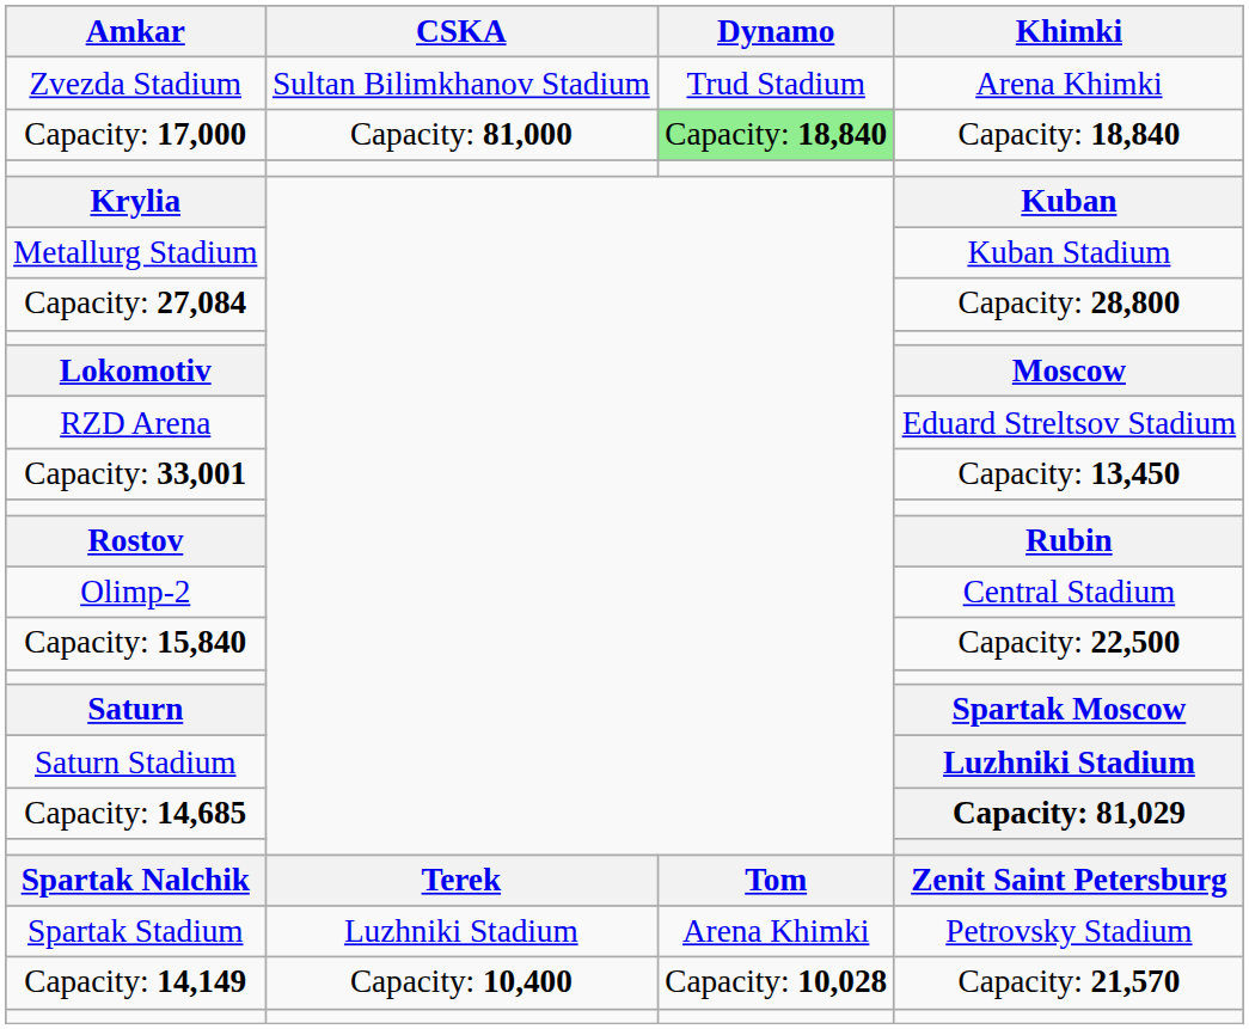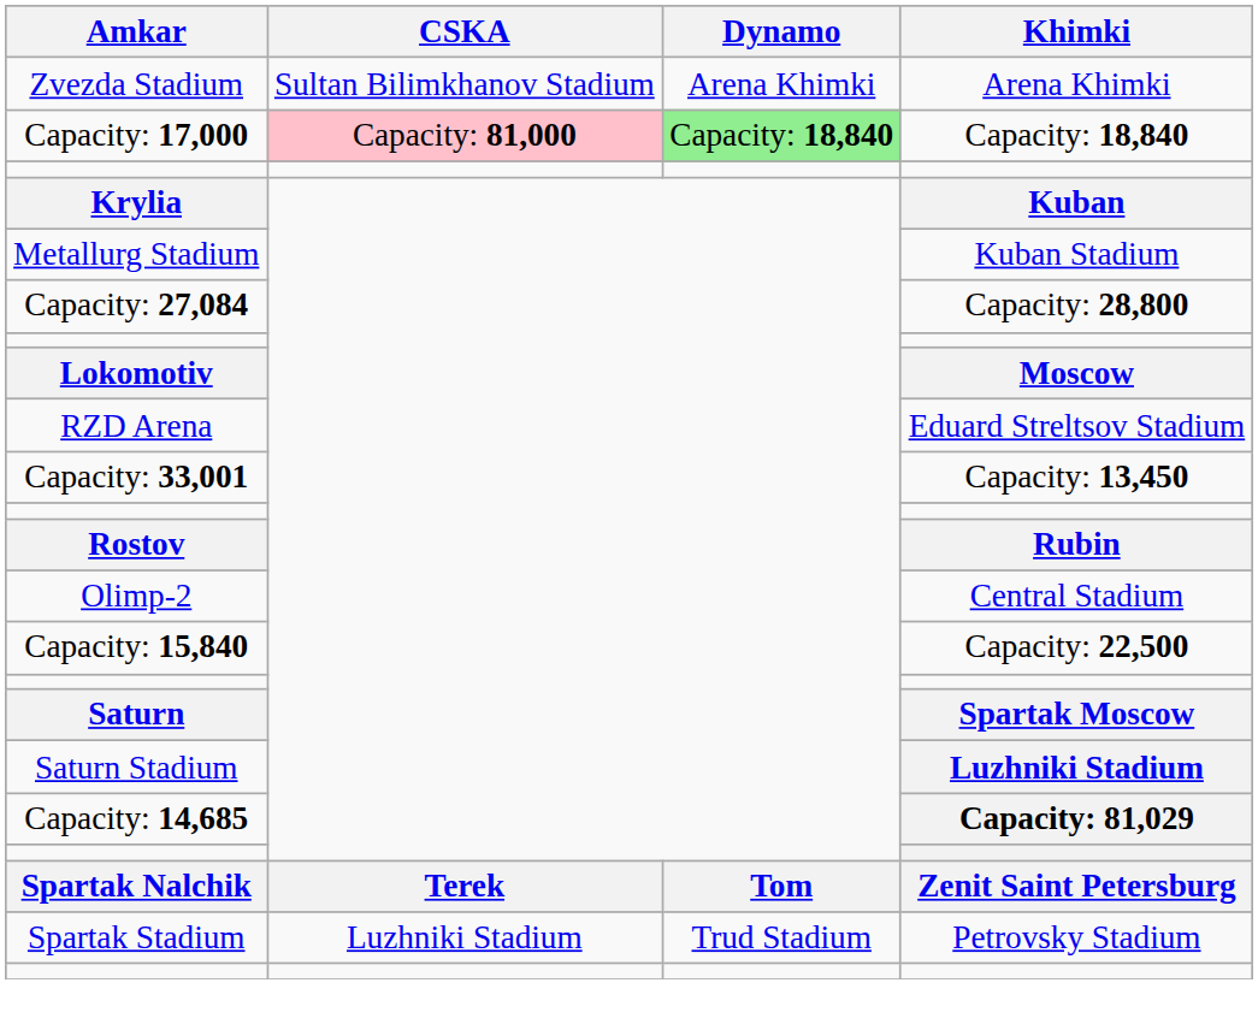Zvezda Stadium | Dynamo: Trud Stadium -> Arena Khimki
Capacity: 17,000 | CSKA: no background -> pink background
Spartak Stadium | Dynamo: Arena Khimki -> Trud Stadium
- row: Capacity: 14,149 | Capacity: 10,400 | Capacity: 10,028 | Capacity: 21,570
